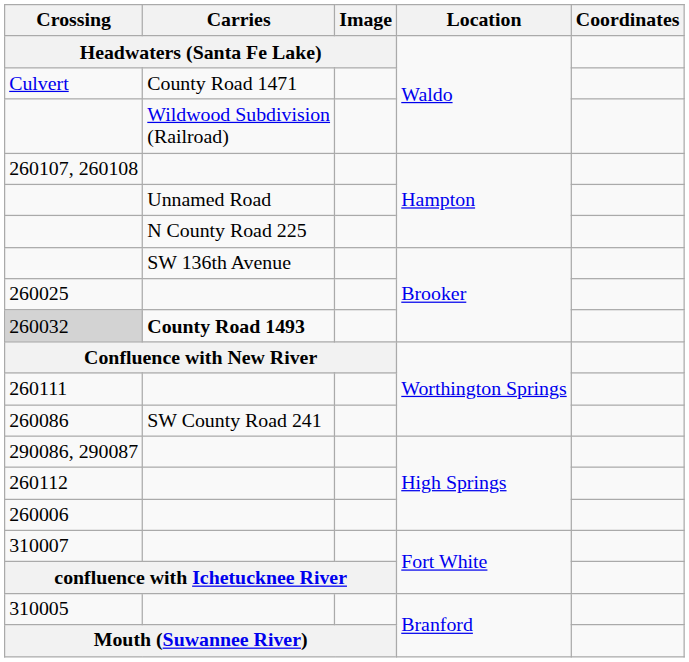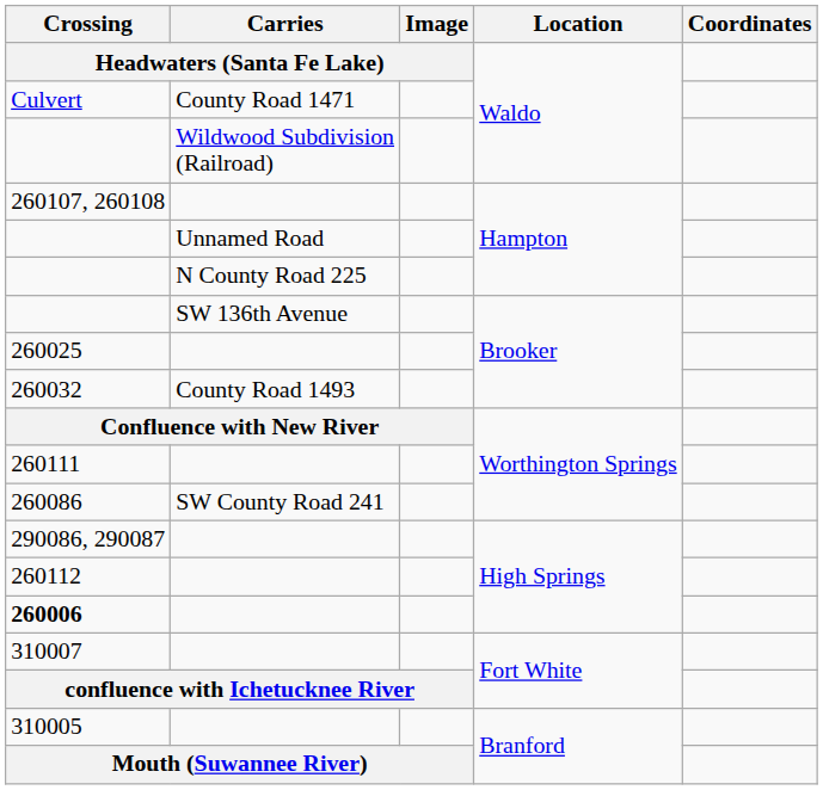260032 | Crossing: lightgrey background -> no background
260032 | Carries: bold -> normal
260006 | Crossing: normal -> bold
